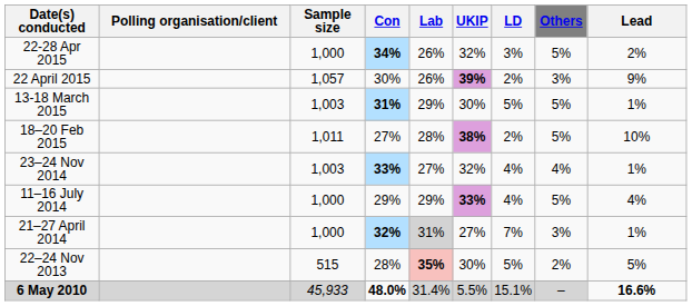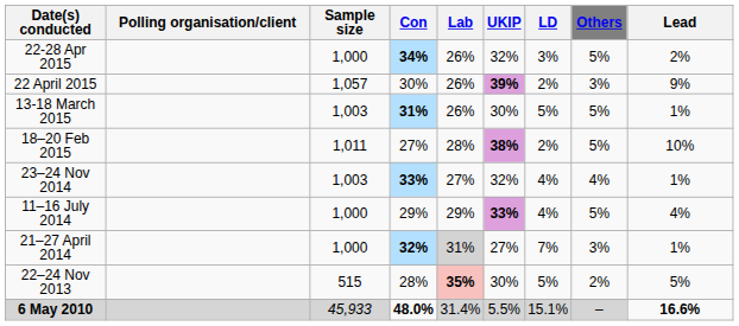13-18 March 2015 | Lab: 29% -> 26%
